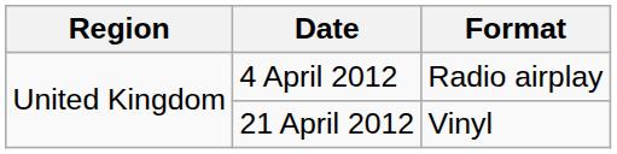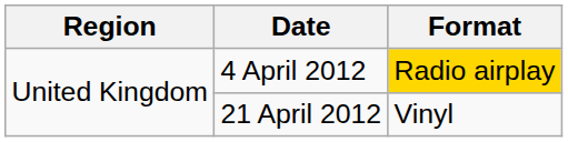4 April 2012 | Format: no background -> gold background
